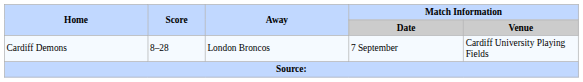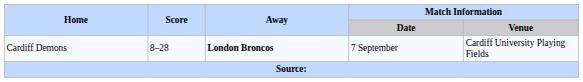Cardiff Demons | Away: normal -> bold
